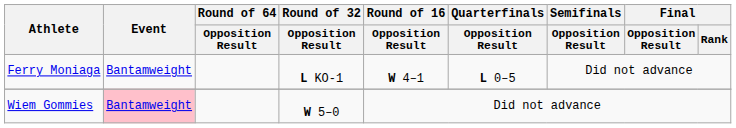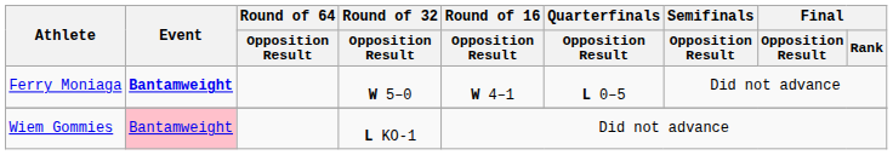Ferry Moniaga | Event: normal -> bold
Ferry Moniaga | Round of 32 / Opposition Result: L KO-1 -> W 5–0
Wiem Gommies | Round of 32 / Opposition Result: W 5–0 -> L KO-1
